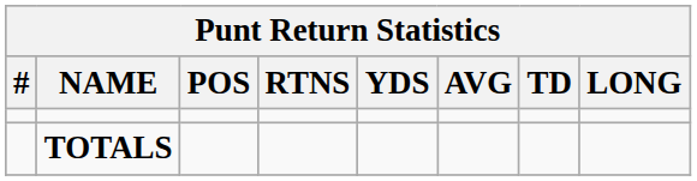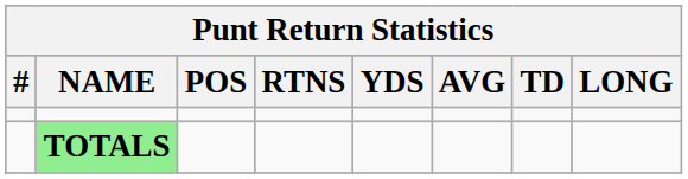row 4 | NAME: no background -> lightgreen background
